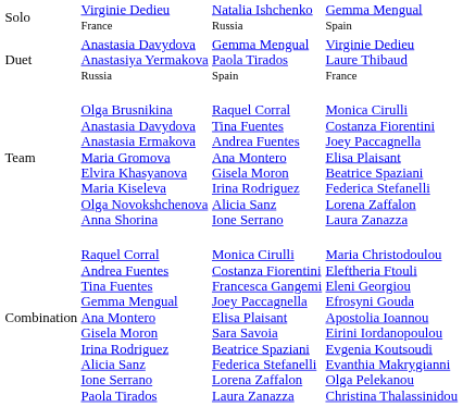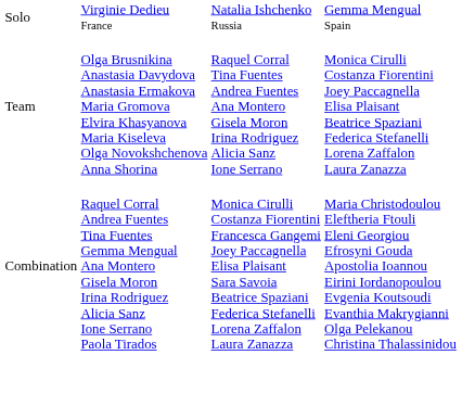- row: Duet | Anastasia Davydova Anastasiya Yermakova Russia | Gemma Mengual Paola Tirados Spain | Virginie Dedieu Laure Thibaud France
